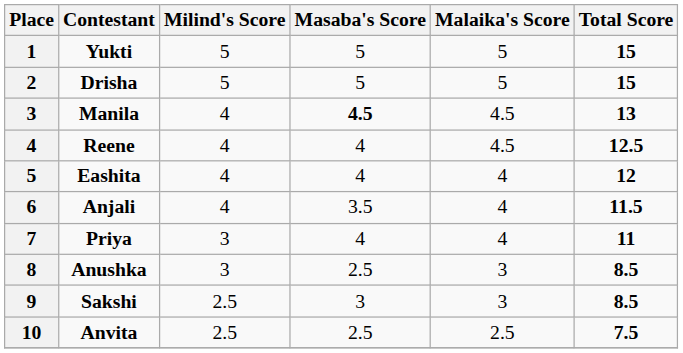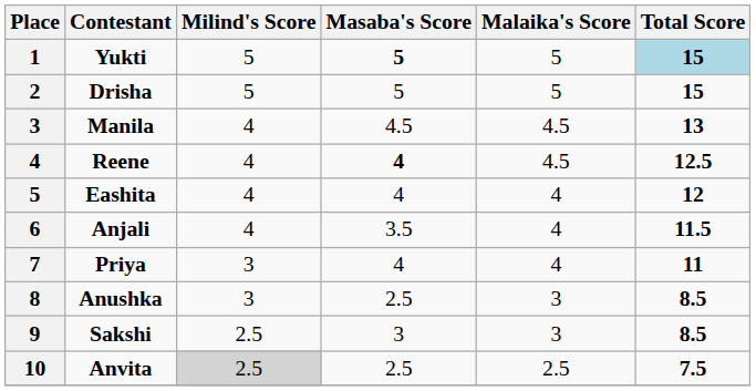Yukti | Masaba's Score: normal -> bold
Yukti | Total Score: no background -> lightblue background
Manila | Masaba's Score: bold -> normal
Reene | Masaba's Score: normal -> bold
Anvita | Milind's Score: no background -> lightgrey background
